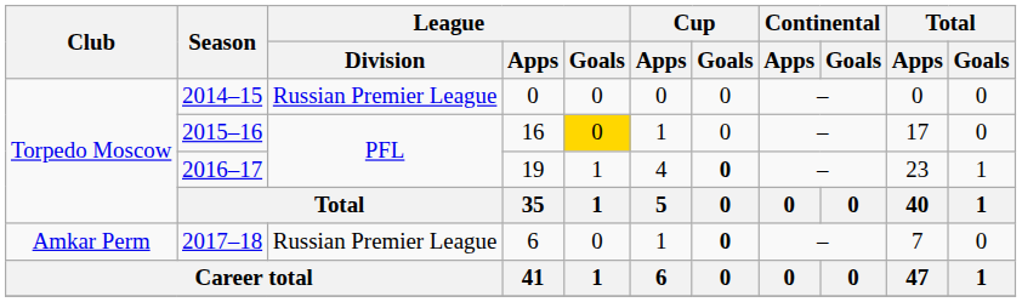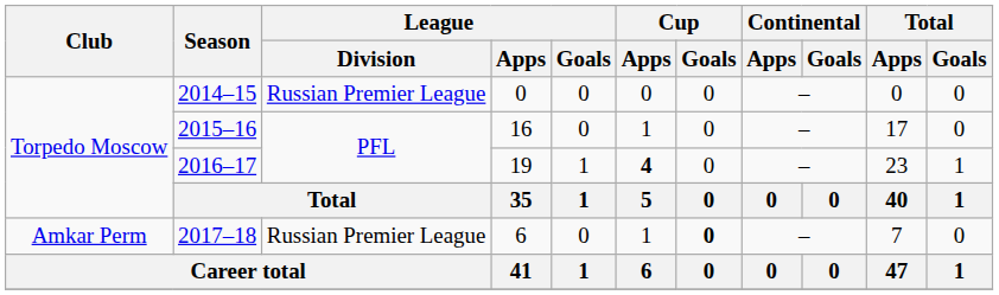2015–16 | League / Goals: gold background -> no background
2016–17 | Cup / Apps: normal -> bold
2016–17 | Cup / Goals: bold -> normal
